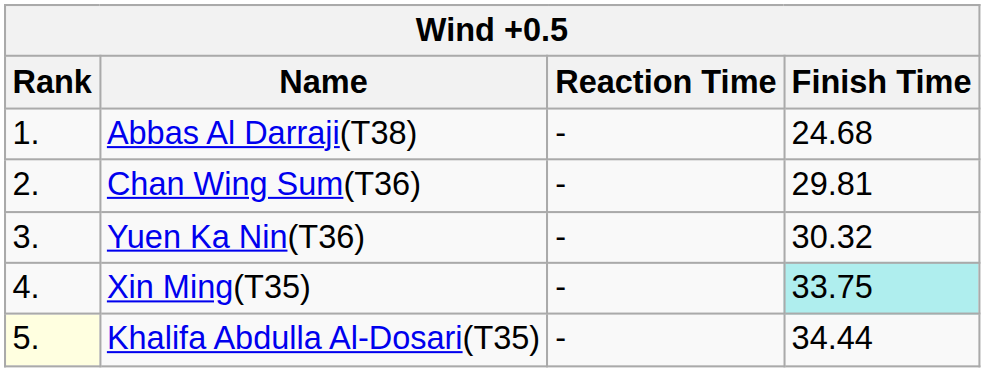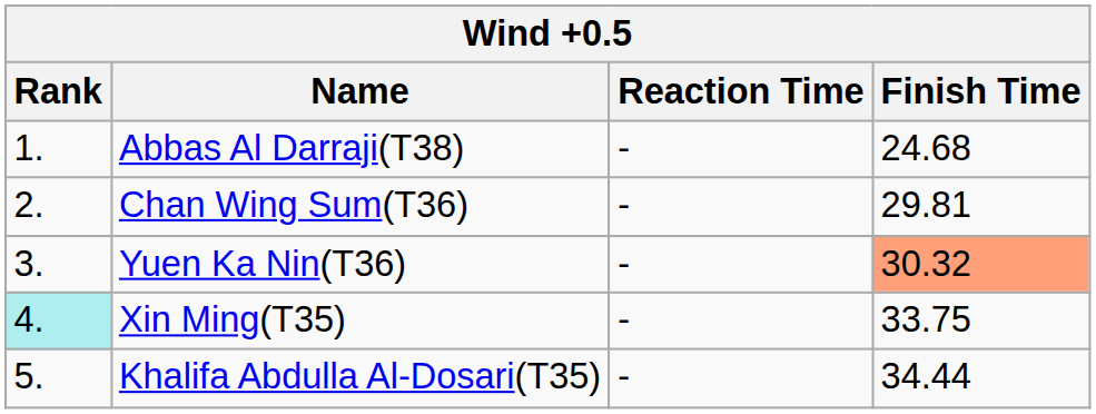Yuen Ka Nin(T36) | Finish Time: no background -> lightsalmon background
Xin Ming(T35) | Rank: no background -> paleturquoise background
Xin Ming(T35) | Finish Time: paleturquoise background -> no background
Khalifa Abdulla Al-Dosari(T35) | Rank: lightyellow background -> no background
